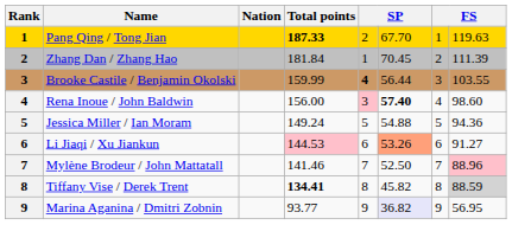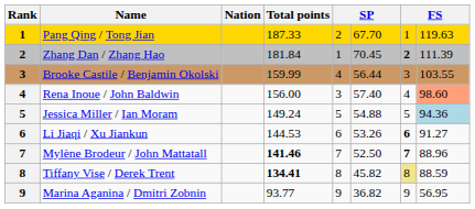Pang Qing / Tong Jian | Total points: bold -> normal
Zhang Dan / Zhang Hao | column 7: normal -> bold
Brooke Castile / Benjamin Okolski | column 5: bold -> normal
Rena Inoue / John Baldwin | column 5: pink background -> no background
Rena Inoue / John Baldwin | column 6: bold -> normal
Rena Inoue / John Baldwin | column 8: no background -> lightsalmon background
Jessica Miller / Ian Moram | column 8: no background -> lightblue background
Li Jiaqi / Xu Jiankun | Total points: pink background -> no background
Li Jiaqi / Xu Jiankun | column 6: lightsalmon background -> no background
Li Jiaqi / Xu Jiankun | column 7: normal -> bold
Mylène Brodeur / John Mattatall | Total points: normal -> bold
Mylène Brodeur / John Mattatall | column 7: normal -> bold
Mylène Brodeur / John Mattatall | column 8: pink background -> no background
Tiffany Vise / Derek Trent | column 7: no background -> khaki background
Tiffany Vise / Derek Trent | column 8: lightgrey background -> no background
Marina Aganina / Dmitri Zobnin | column 6: lavender background -> no background
